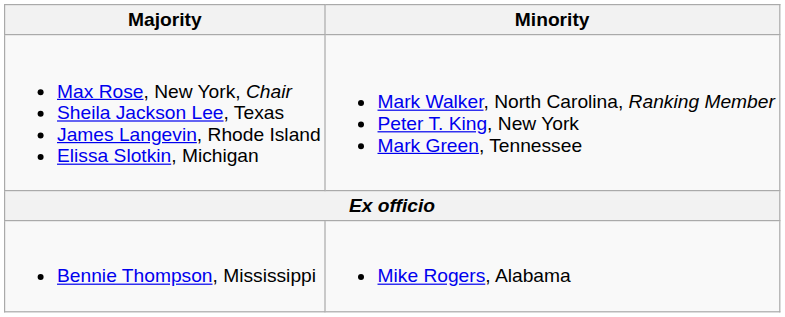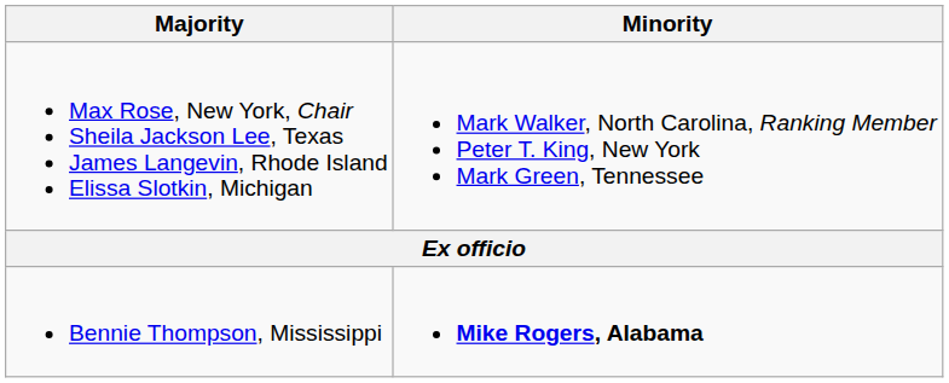Bennie Thompson, Mississippi | Minority: normal -> bold
